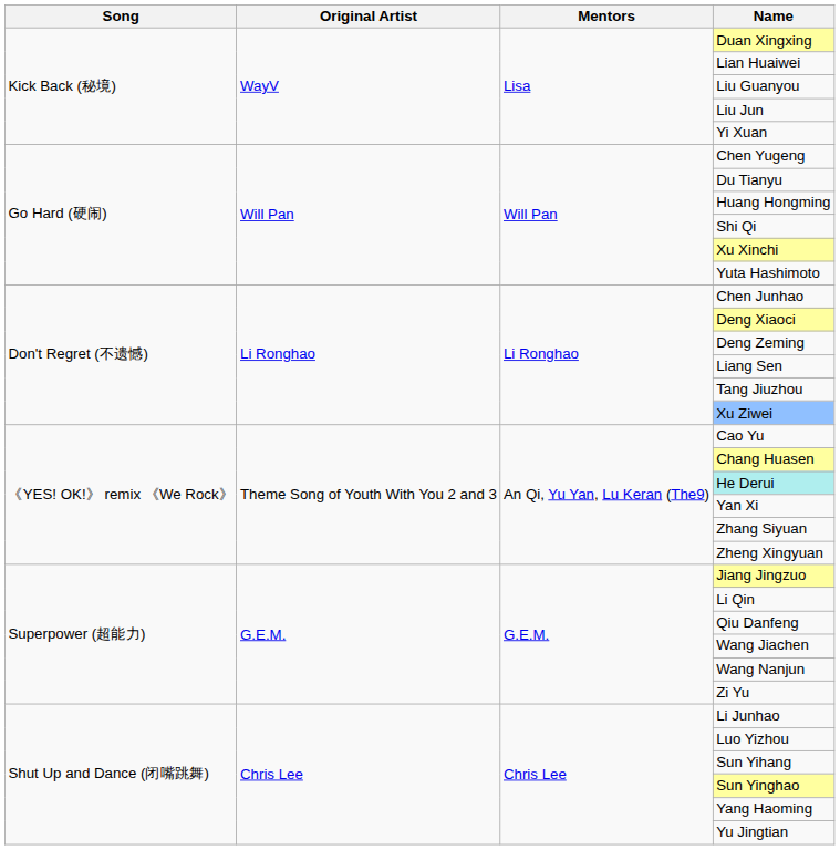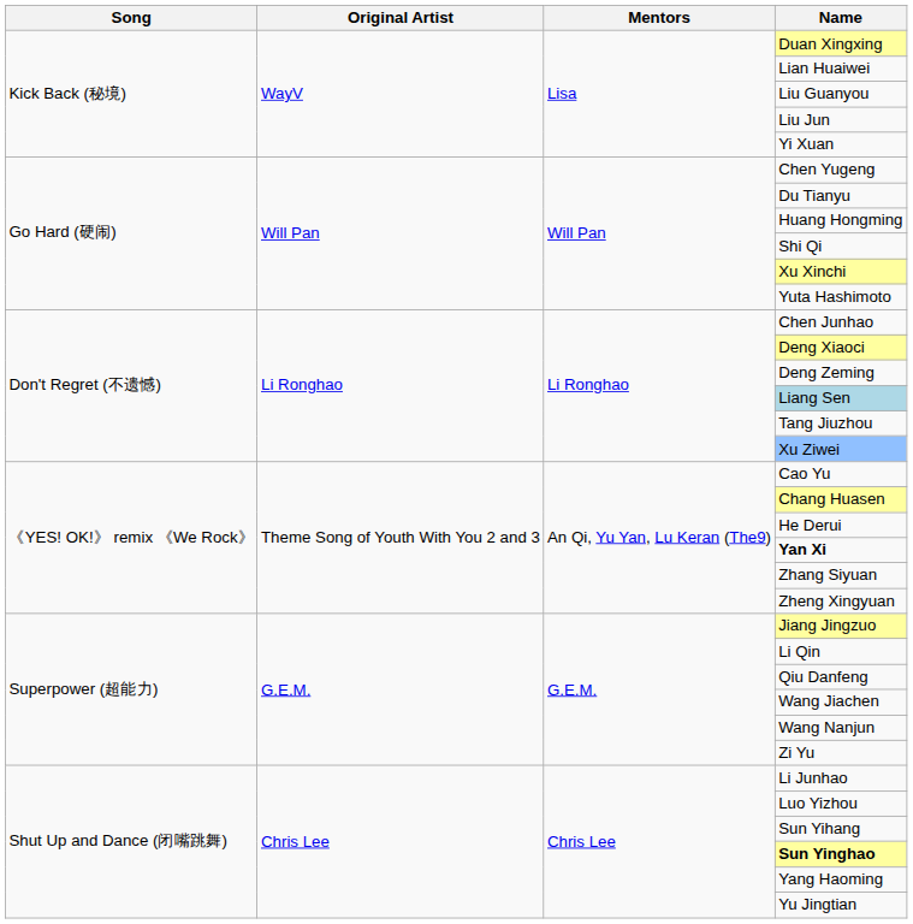Liang Sen | Name: no background -> lightblue background
He Derui | Name: paleturquoise background -> no background
Yan Xi | Name: normal -> bold
Sun Yinghao | Name: normal -> bold
